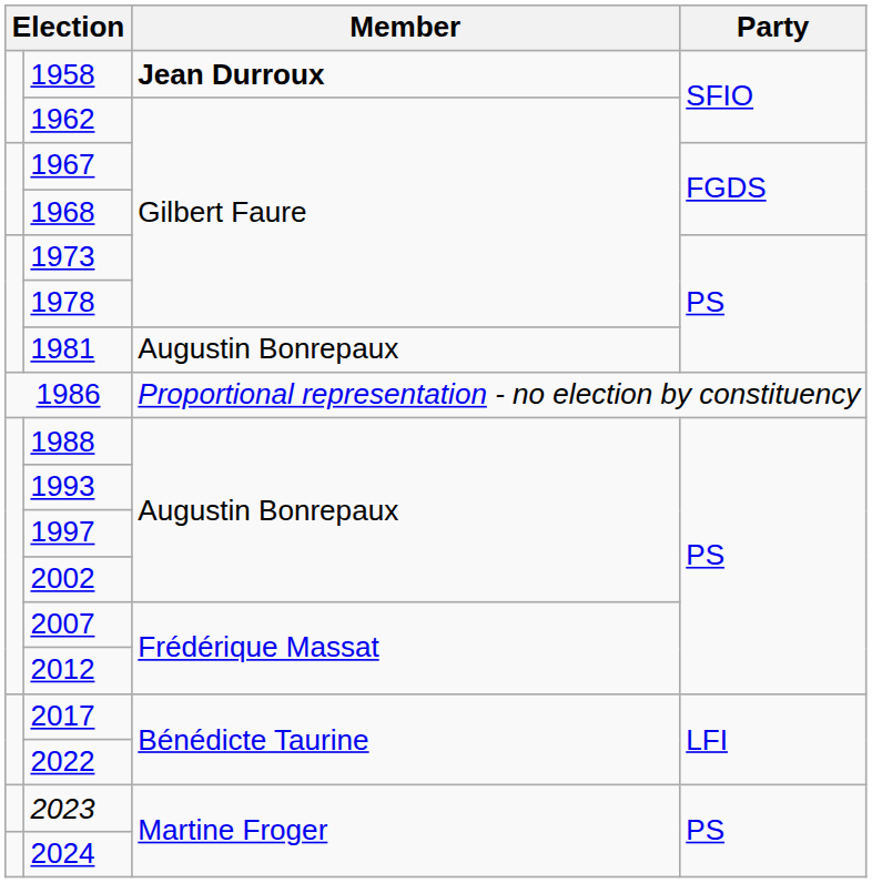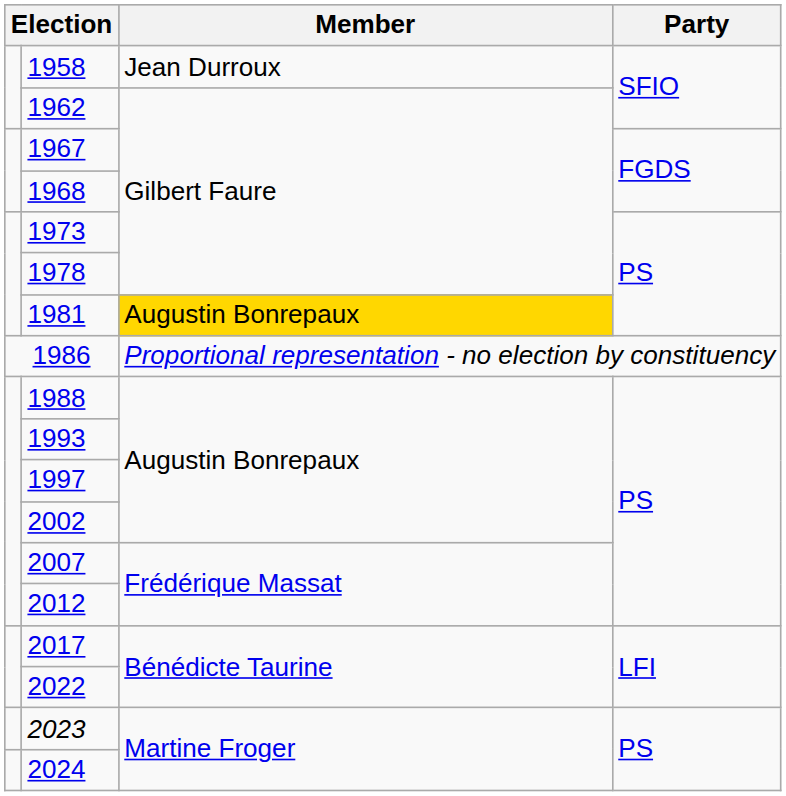1958 | Member: bold -> normal
1981 | Member: no background -> gold background
